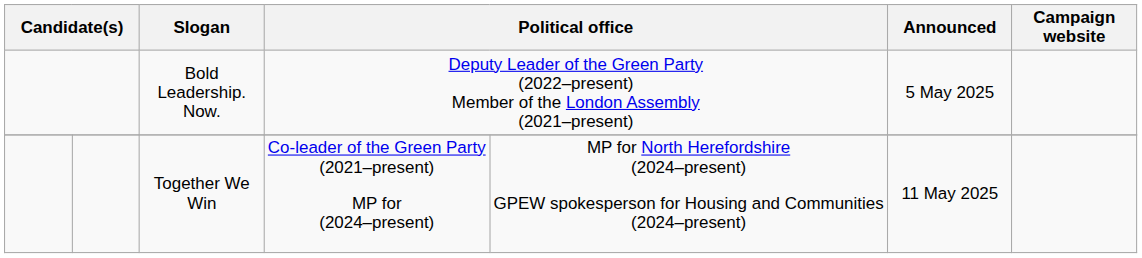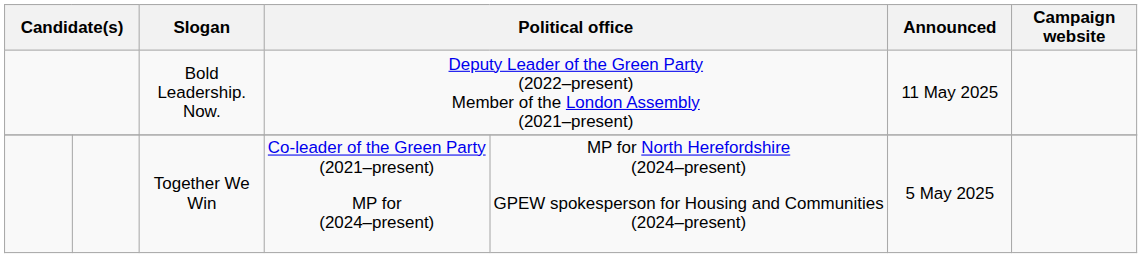Bold Leadership. Now. | Announced: 5 May 2025 -> 11 May 2025
Together We Win | Announced: 11 May 2025 -> 5 May 2025
